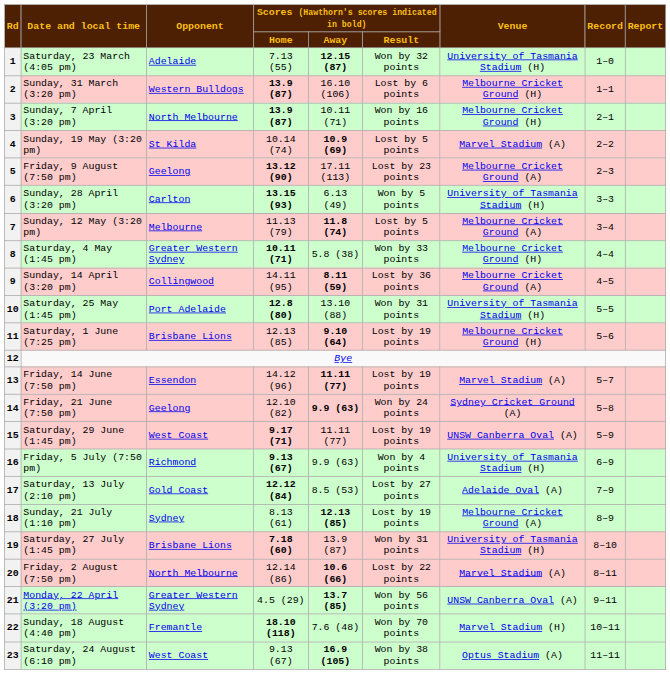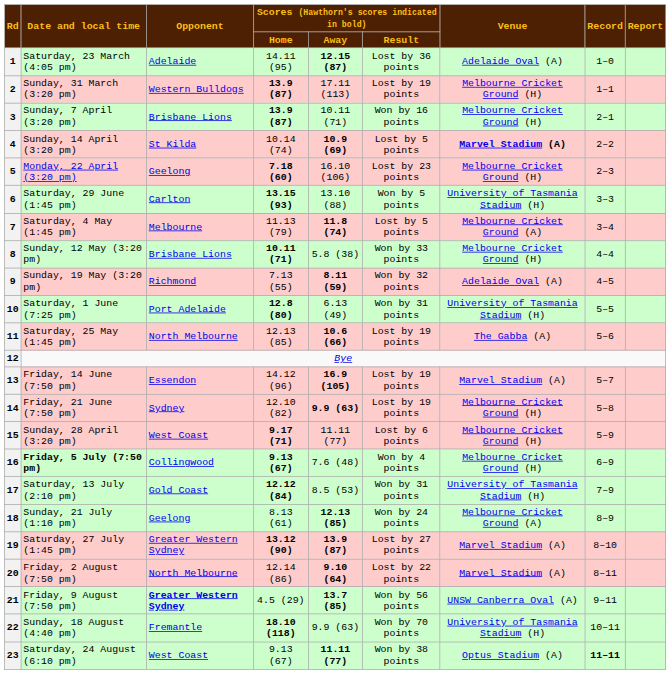1 | Scores (Hawthorn's scores indicated in bold) / Home: 7.13 (55) -> 14.11 (95)
1 | Scores (Hawthorn's scores indicated in bold) / Result: Won by 32 points -> Lost by 36 points
1 | Venue: University of Tasmania Stadium (H) -> Adelaide Oval (A)
2 | Scores (Hawthorn's scores indicated in bold) / Away: 16.10 (106) -> 17.11 (113)
2 | Scores (Hawthorn's scores indicated in bold) / Result: Lost by 6 points -> Lost by 19 points
3 | Opponent: North Melbourne -> Brisbane Lions
4 | Date and local time: Sunday, 19 May (3:20 pm) -> Sunday, 14 April (3:20 pm)
4 | Venue: normal -> bold
5 | Date and local time: Friday, 9 August (7:50 pm) -> Monday, 22 April (3:20 pm)
5 | Scores (Hawthorn's scores indicated in bold) / Home: 13.12 (90) -> 7.18 (60)
5 | Scores (Hawthorn's scores indicated in bold) / Away: 17.11 (113) -> 16.10 (106)
5 | Venue: Melbourne Cricket Ground (A) -> Melbourne Cricket Ground (H)
6 | Date and local time: Sunday, 28 April (3:20 pm) -> Saturday, 29 June (1:45 pm)
6 | Scores (Hawthorn's scores indicated in bold) / Away: 6.13 (49) -> 13.10 (88)
7 | Date and local time: Sunday, 12 May (3:20 pm) -> Saturday, 4 May (1:45 pm)
8 | Date and local time: Saturday, 4 May (1:45 pm) -> Sunday, 12 May (3:20 pm)
8 | Opponent: Greater Western Sydney -> Brisbane Lions
9 | Date and local time: Sunday, 14 April (3:20 pm) -> Sunday, 19 May (3:20 pm)
9 | Opponent: Collingwood -> Richmond
9 | Scores (Hawthorn's scores indicated in bold) / Home: 14.11 (95) -> 7.13 (55)
9 | Scores (Hawthorn's scores indicated in bold) / Result: Lost by 36 points -> Won by 32 points
9 | Venue: Melbourne Cricket Ground (A) -> Adelaide Oval (A)
10 | Date and local time: Saturday, 25 May (1:45 pm) -> Saturday, 1 June (7:25 pm)
10 | Scores (Hawthorn's scores indicated in bold) / Away: 13.10 (88) -> 6.13 (49)
11 | Date and local time: Saturday, 1 June (7:25 pm) -> Saturday, 25 May (1:45 pm)
11 | Opponent: Brisbane Lions -> North Melbourne
11 | Scores (Hawthorn's scores indicated in bold) / Away: 9.10 (64) -> 10.6 (66)
11 | Venue: Melbourne Cricket Ground (H) -> The Gabba (A)
13 | Scores (Hawthorn's scores indicated in bold) / Away: 11.11 (77) -> 16.9 (105)
14 | Opponent: Geelong -> Sydney
14 | Scores (Hawthorn's scores indicated in bold) / Result: Won by 24 points -> Lost by 19 points
14 | Venue: Sydney Cricket Ground (A) -> Melbourne Cricket Ground (H)
15 | Date and local time: Saturday, 29 June (1:45 pm) -> Sunday, 28 April (3:20 pm)
15 | Scores (Hawthorn's scores indicated in bold) / Result: Lost by 19 points -> Lost by 6 points
15 | Venue: UNSW Canberra Oval (A) -> Melbourne Cricket Ground (H)
16 | Date and local time: normal -> bold
16 | Opponent: Richmond -> Collingwood
16 | Scores (Hawthorn's scores indicated in bold) / Away: 9.9 (63) -> 7.6 (48)
16 | Venue: University of Tasmania Stadium (H) -> Melbourne Cricket Ground (H)
17 | Scores (Hawthorn's scores indicated in bold) / Result: Lost by 27 points -> Won by 31 points
17 | Venue: Adelaide Oval (A) -> University of Tasmania Stadium (H)
18 | Opponent: Sydney -> Geelong
18 | Scores (Hawthorn's scores indicated in bold) / Result: Lost by 19 points -> Won by 24 points
19 | Opponent: Brisbane Lions -> Greater Western Sydney
19 | Scores (Hawthorn's scores indicated in bold) / Home: 7.18 (60) -> 13.12 (90)
19 | Scores (Hawthorn's scores indicated in bold) / Away: normal -> bold
19 | Scores (Hawthorn's scores indicated in bold) / Result: Won by 31 points -> Lost by 27 points
19 | Venue: University of Tasmania Stadium (H) -> Marvel Stadium (A)
20 | Scores (Hawthorn's scores indicated in bold) / Away: 10.6 (66) -> 9.10 (64)
21 | Date and local time: Monday, 22 April (3:20 pm) -> Friday, 9 August (7:50 pm)
21 | Opponent: normal -> bold
22 | Scores (Hawthorn's scores indicated in bold) / Away: 7.6 (48) -> 9.9 (63)
22 | Venue: Marvel Stadium (H) -> University of Tasmania Stadium (H)
23 | Scores (Hawthorn's scores indicated in bold) / Away: 16.9 (105) -> 11.11 (77)
23 | Record: normal -> bold
